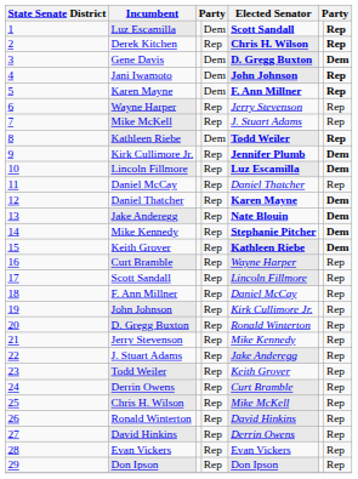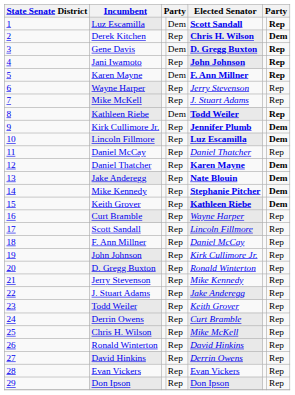Derek Kitchen | column 7: Rep -> Dem
Gene Davis | column 7: Dem -> Rep
Jani Iwamoto | column 4: Dem -> Rep
